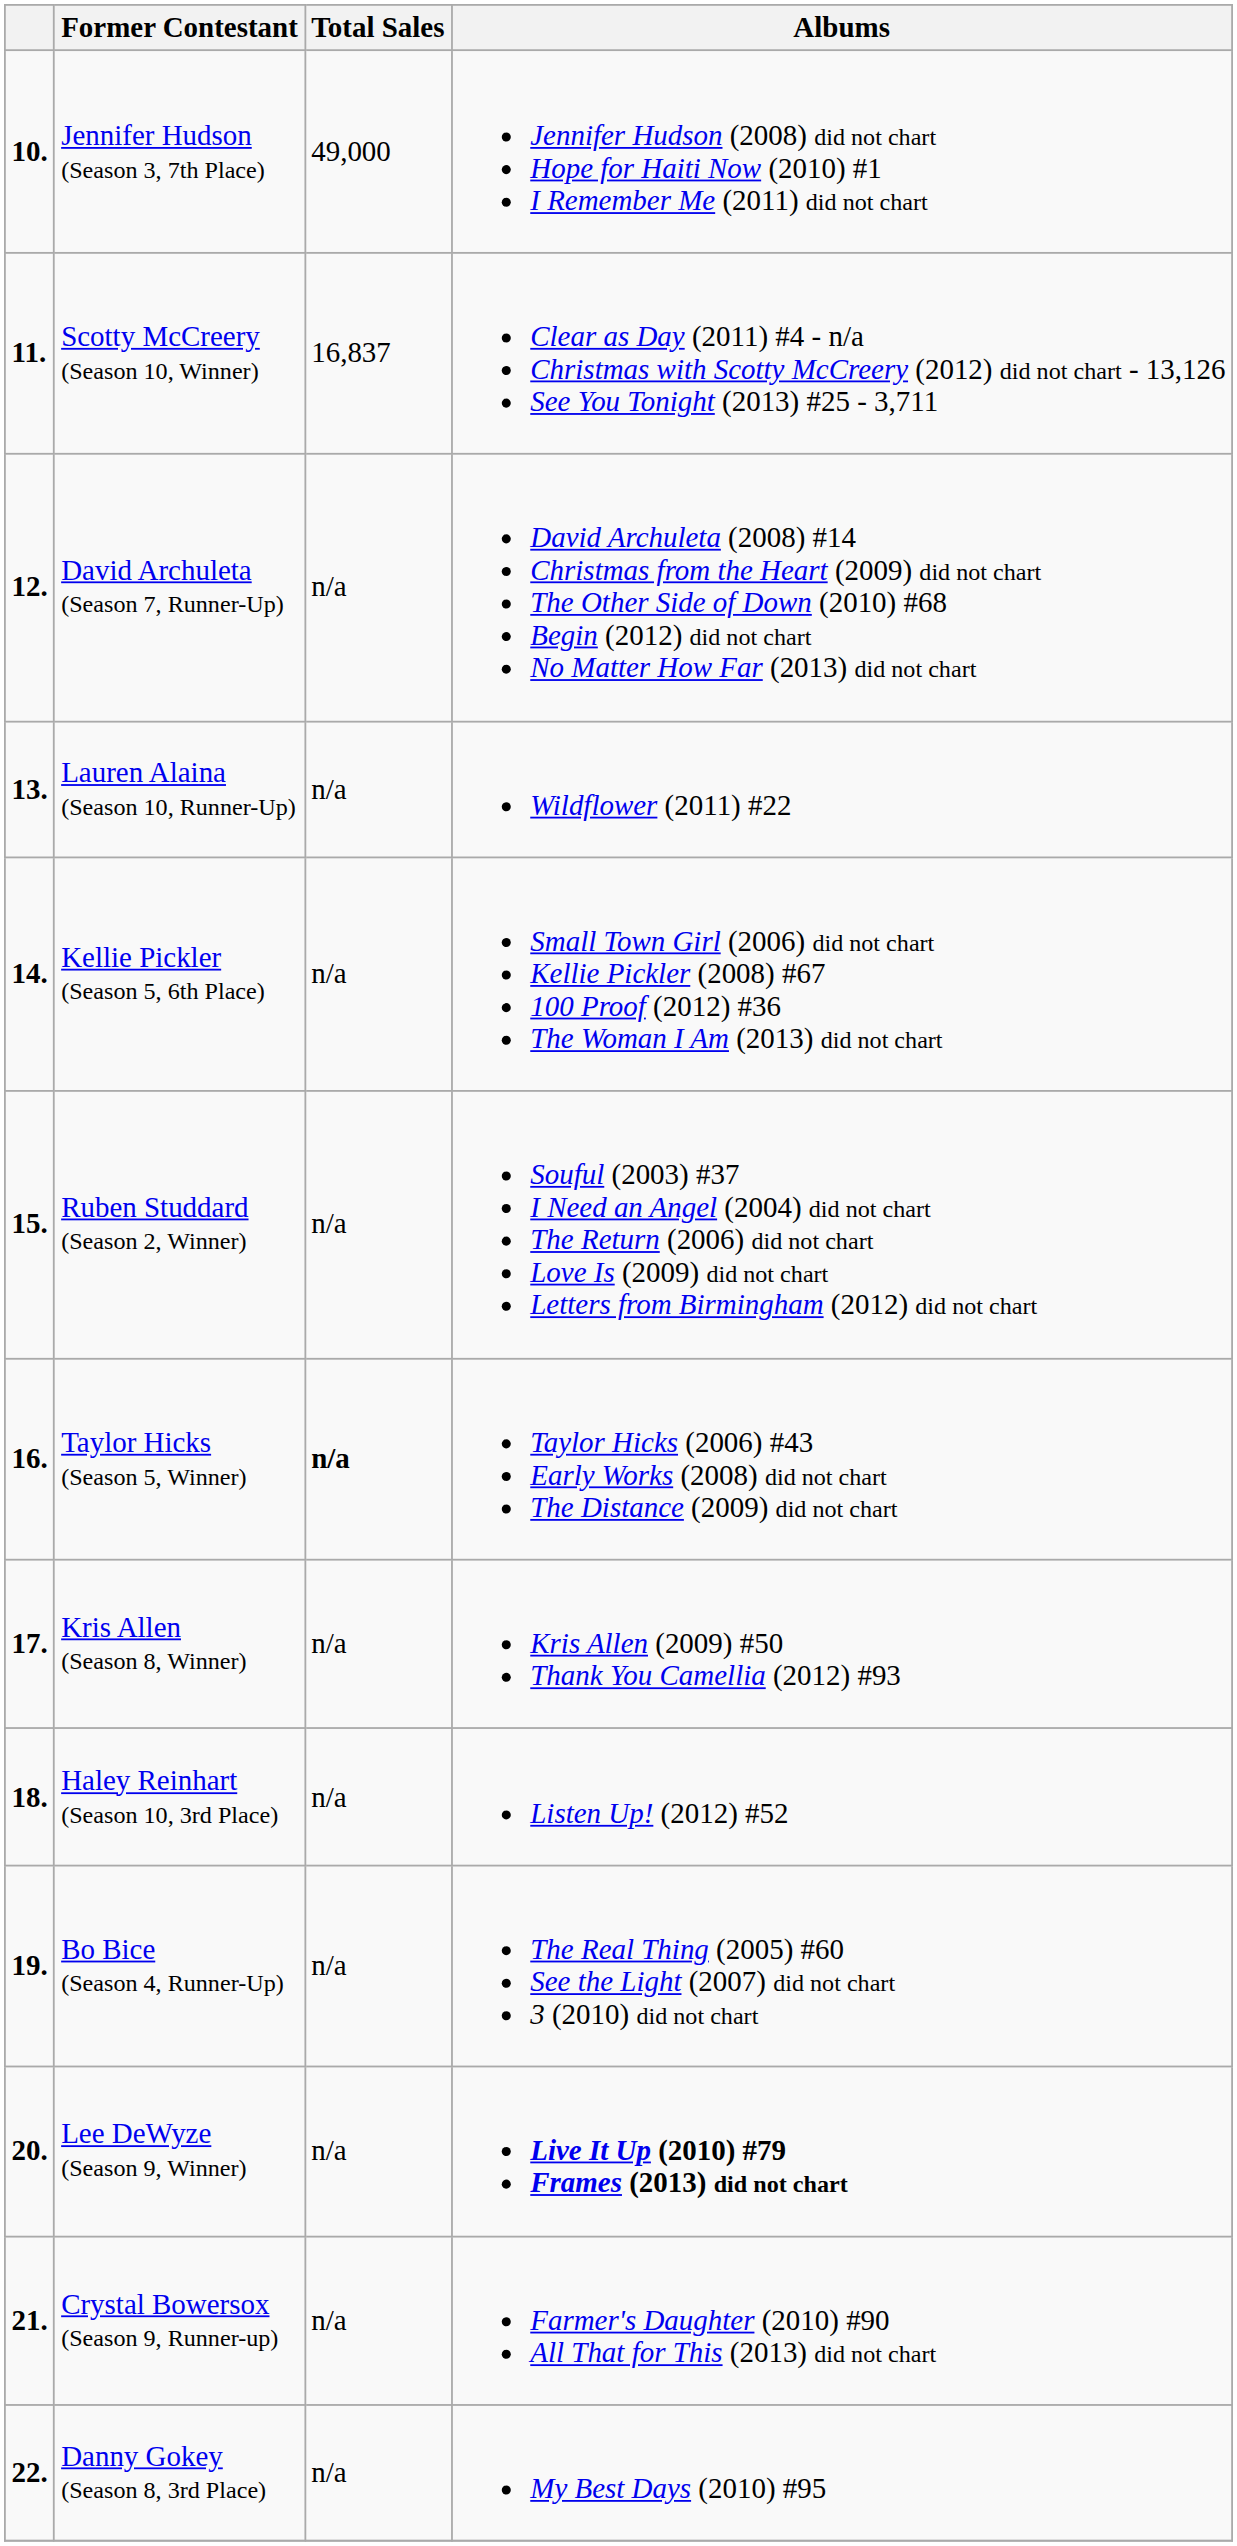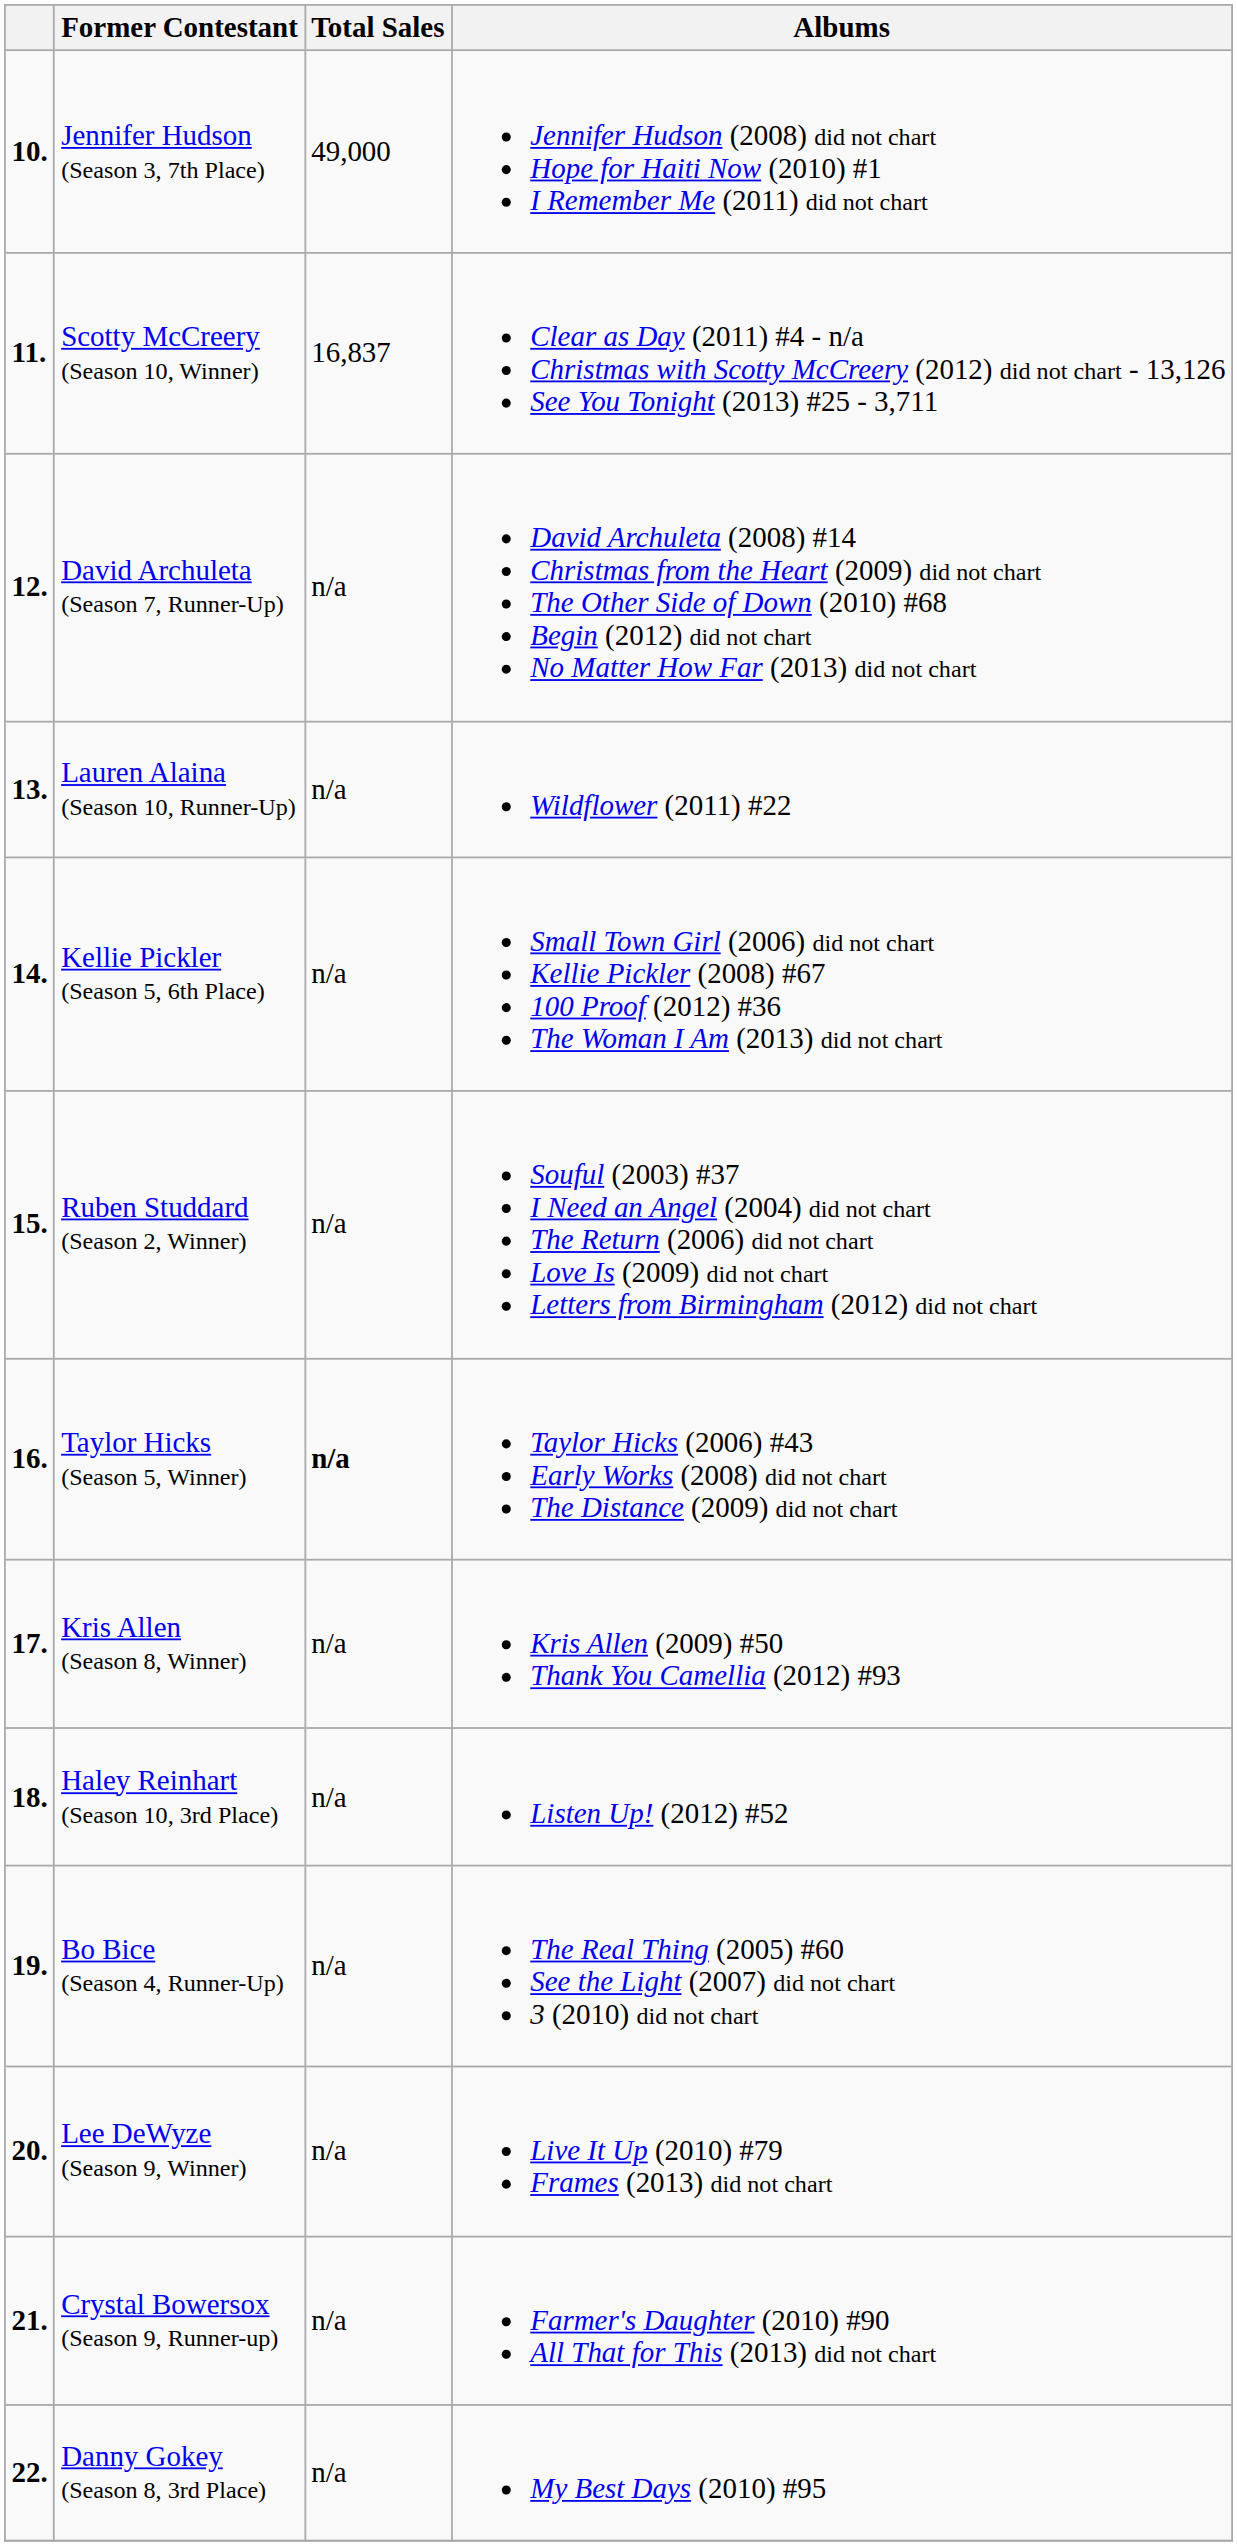Lee DeWyze (Season 9, Winner) | Albums: bold -> normal
